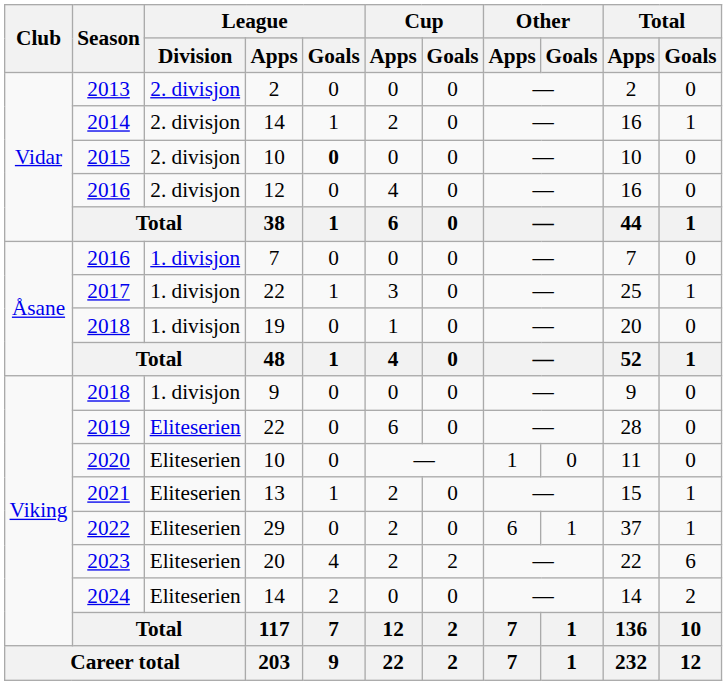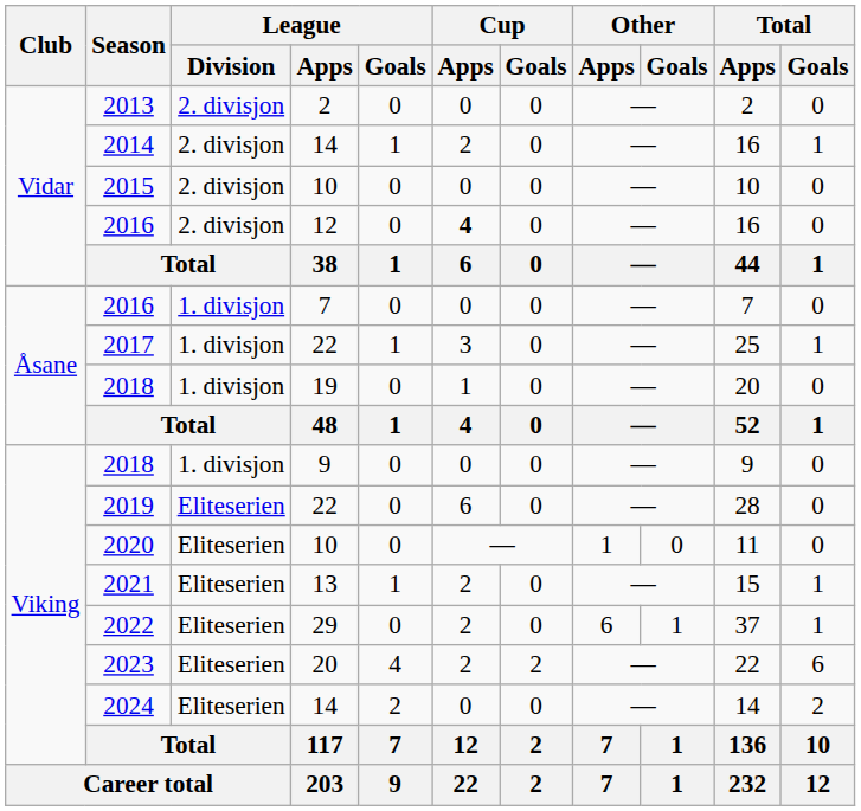2015 | League / Goals: bold -> normal
2016 / 12 | Cup / Apps: normal -> bold
